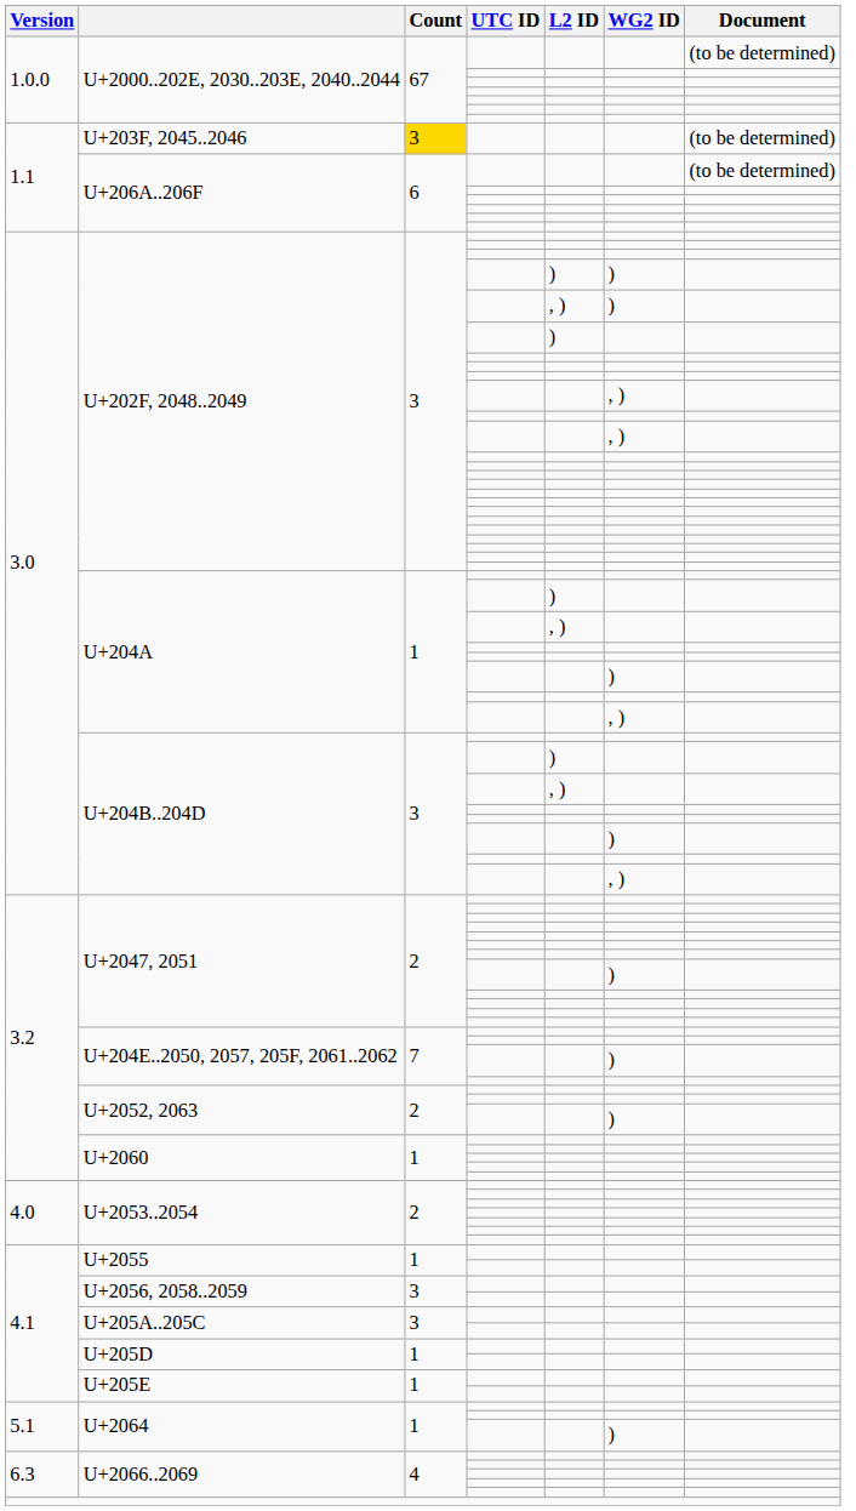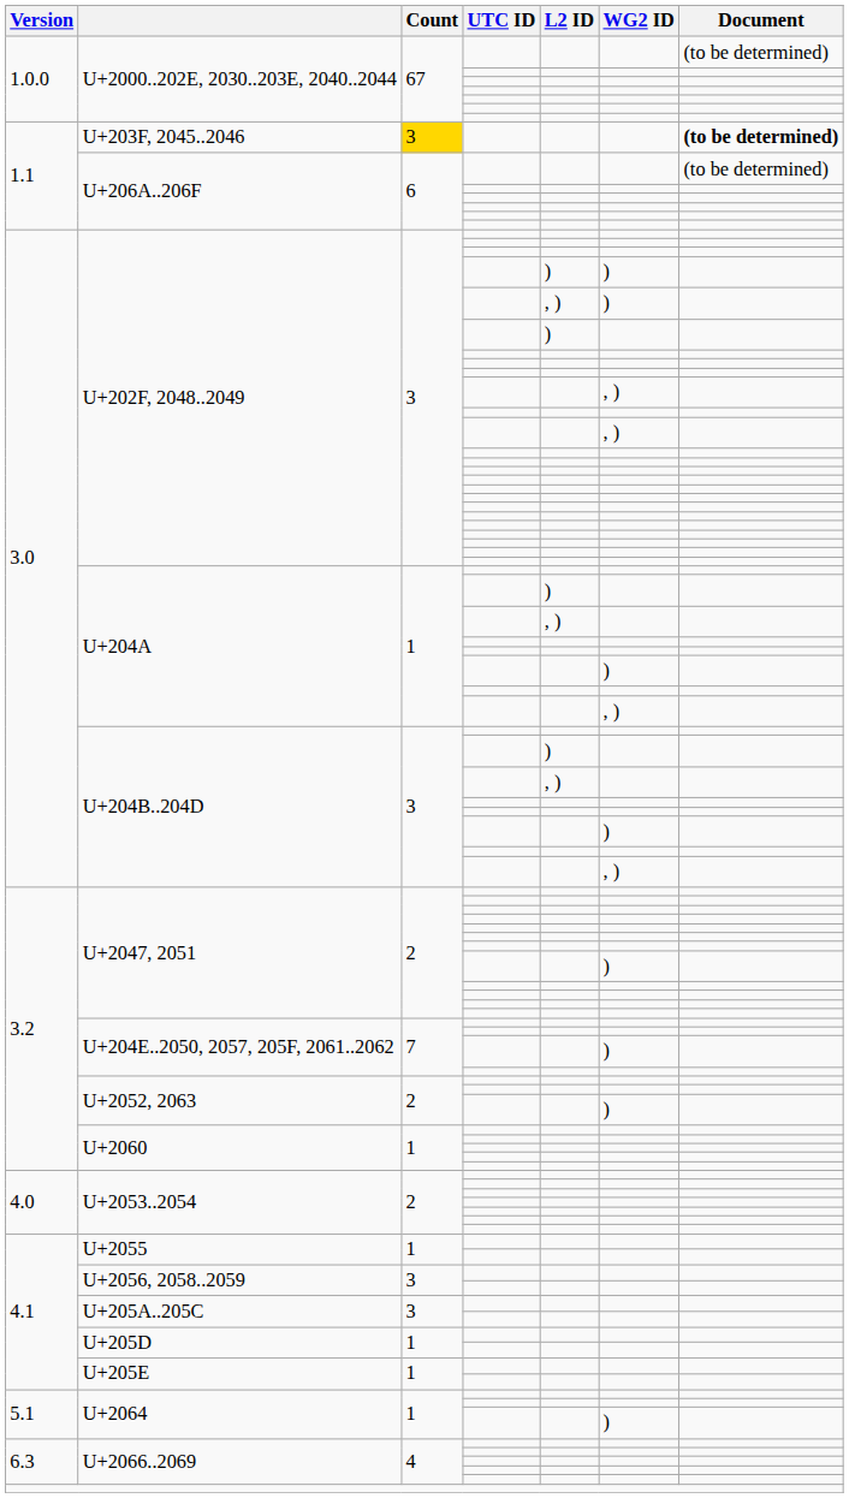U+203F, 2045..2046 | Document: normal -> bold
